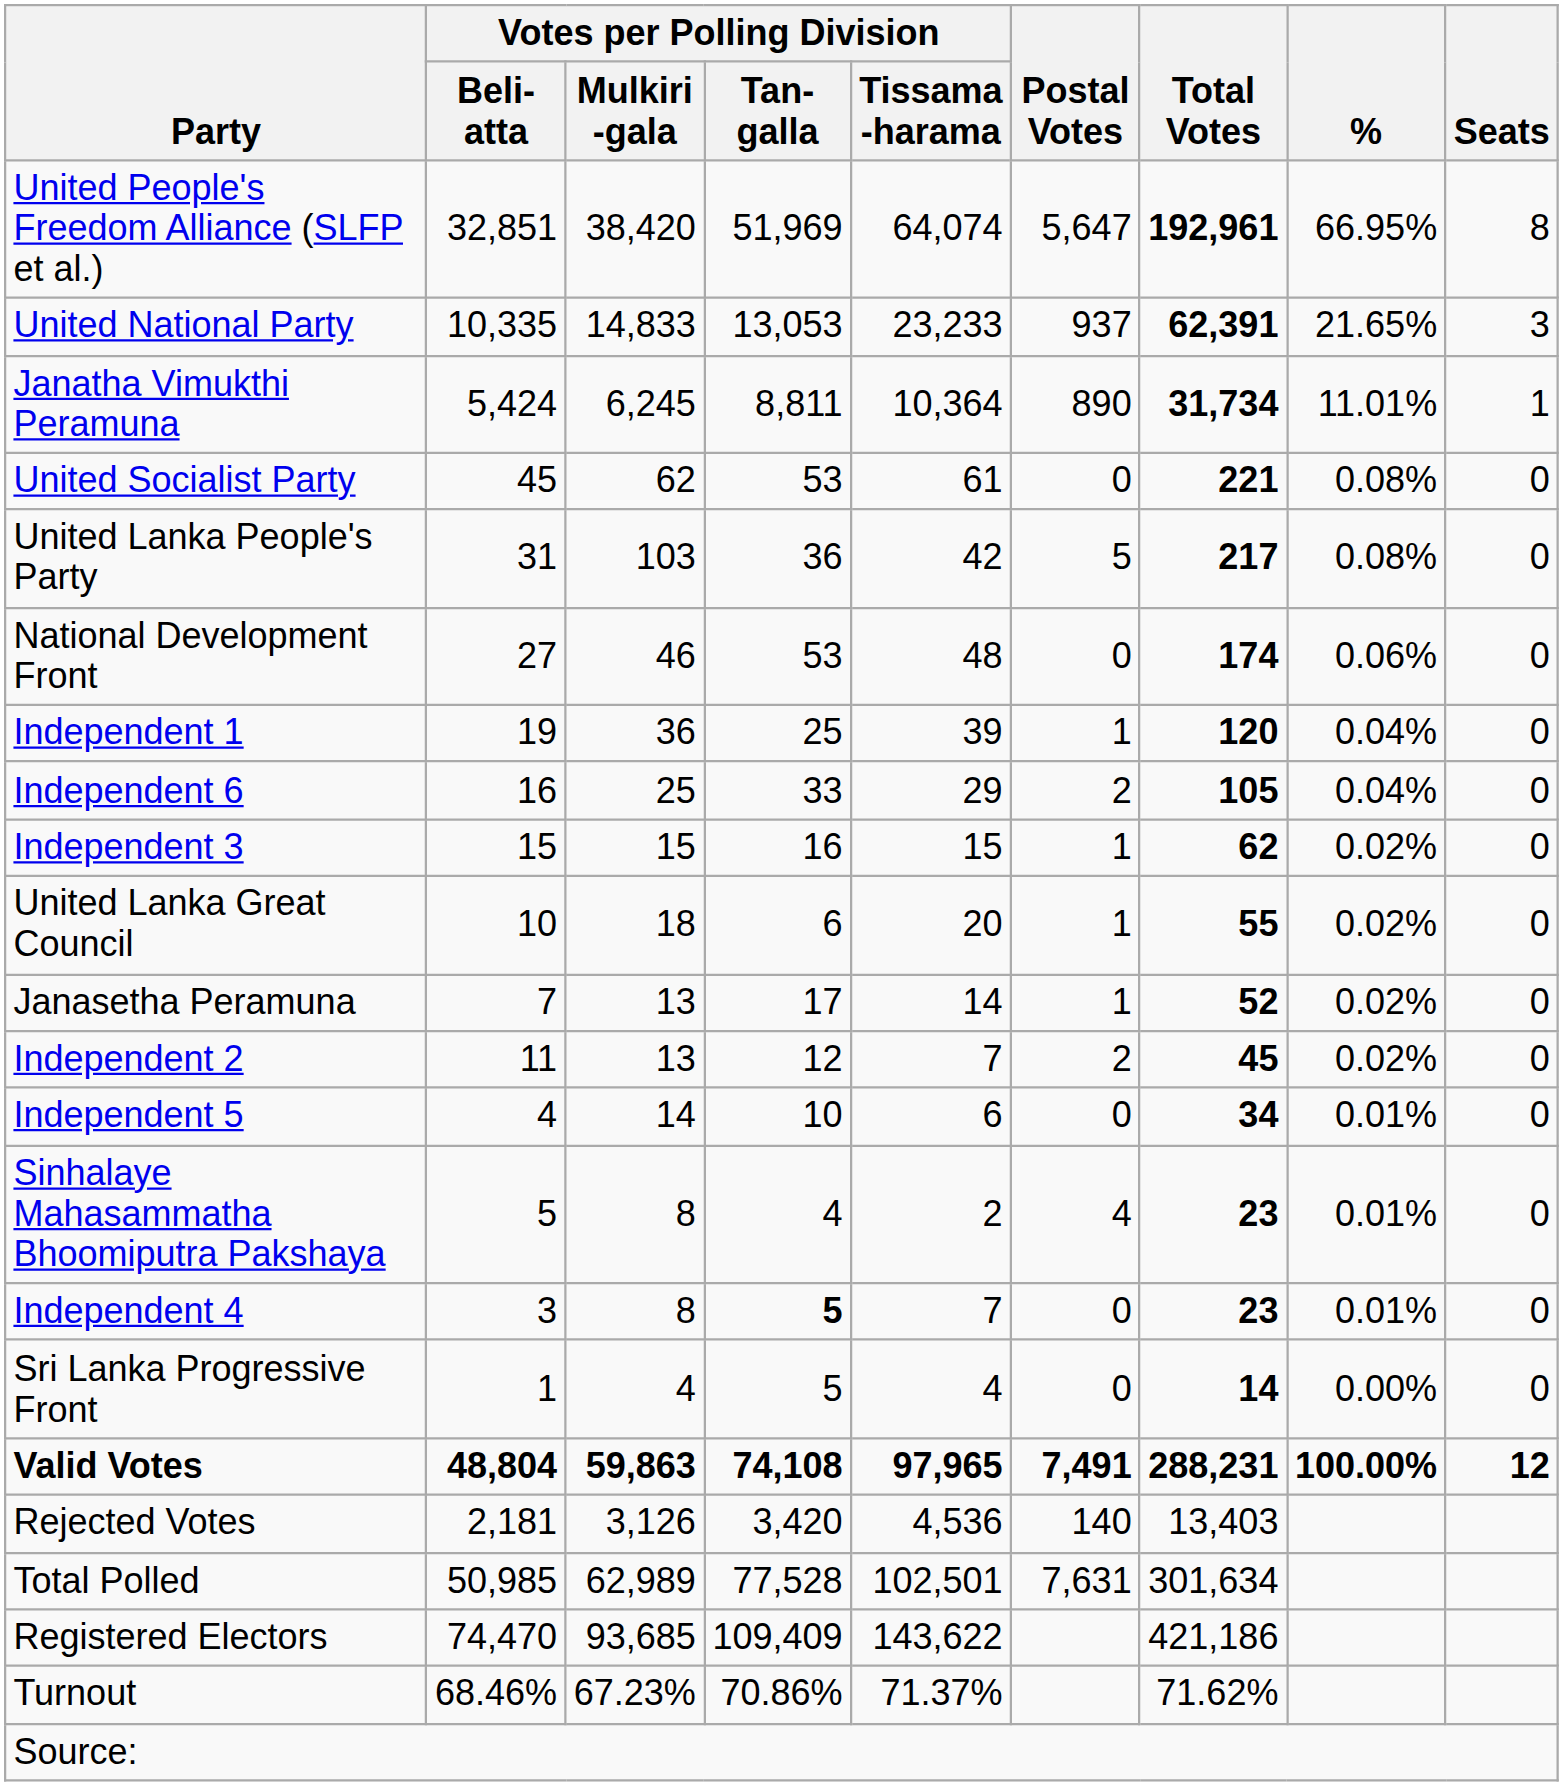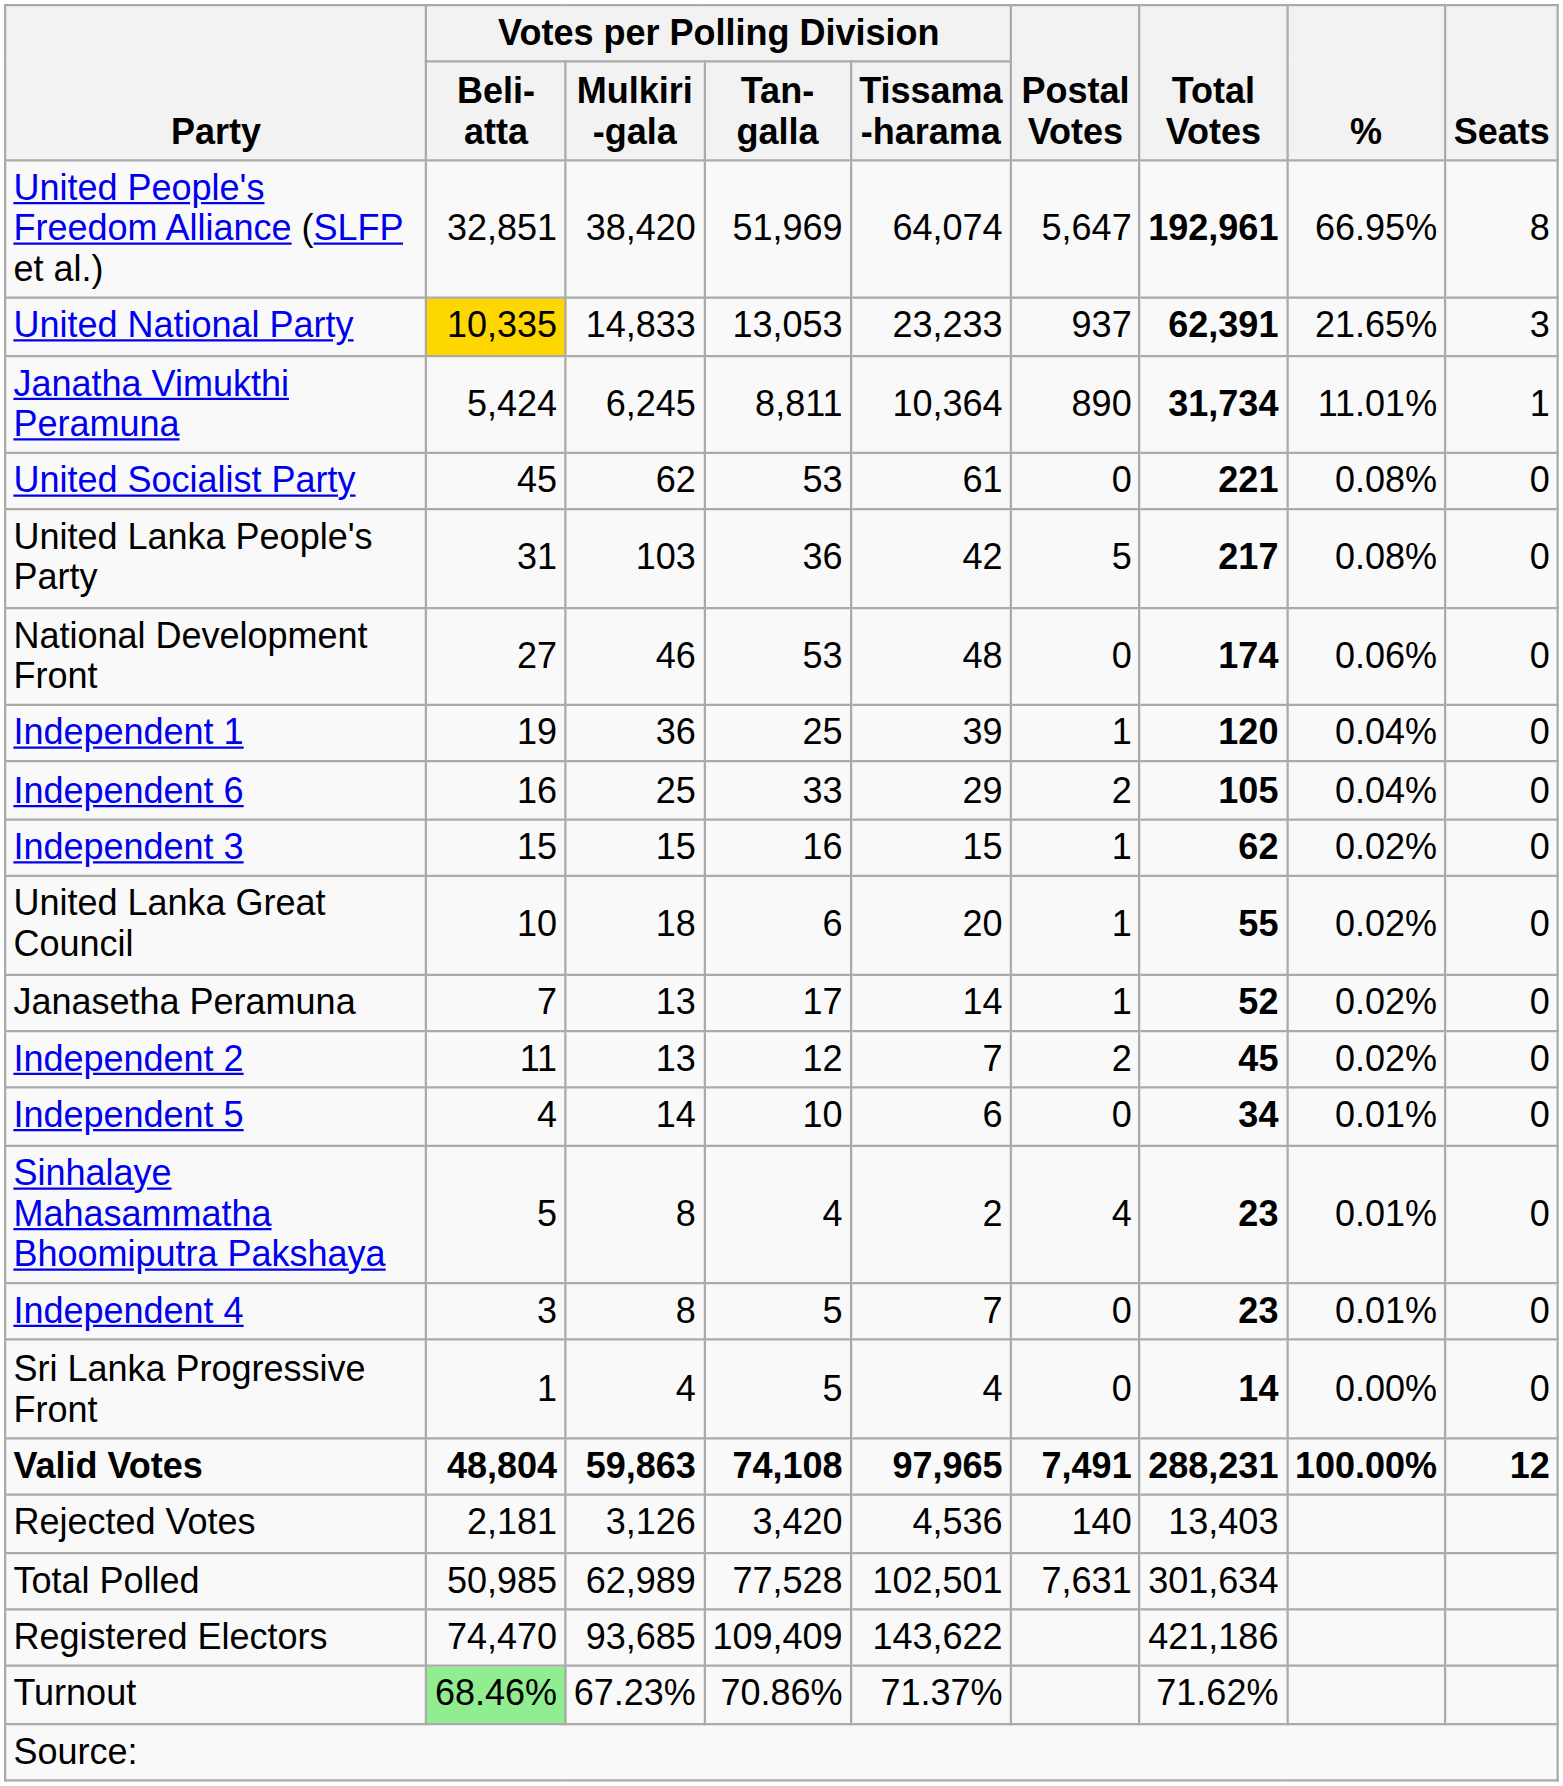United National Party | Votes per Polling Division / Beli- atta: no background -> gold background
Independent 4 | Votes per Polling Division / Tan- galla: bold -> normal
Turnout | Votes per Polling Division / Beli- atta: no background -> lightgreen background
